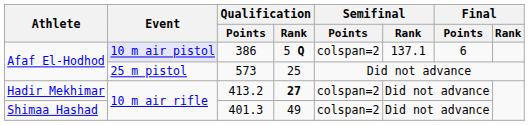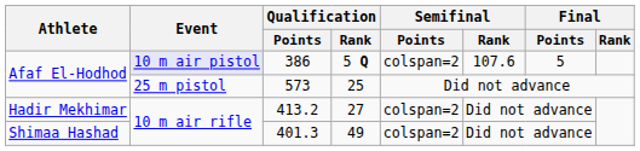386 | Semifinal / Rank: 137.1 -> 107.6
386 | Final / Points: 6 -> 5
413.2 | Qualification / Rank: bold -> normal
